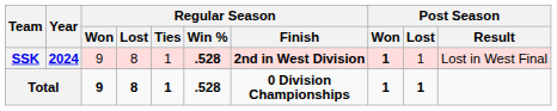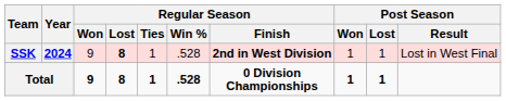SSK | Regular Season / Lost: normal -> bold
SSK | Regular Season / Win %: bold -> normal
SSK | Post Season / Won: bold -> normal
